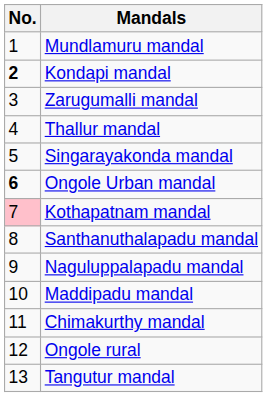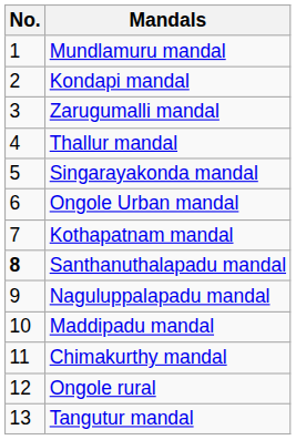Kondapi mandal | No.: bold -> normal
Ongole Urban mandal | No.: bold -> normal
Kothapatnam mandal | No.: pink background -> no background
Santhanuthalapadu mandal | No.: normal -> bold
